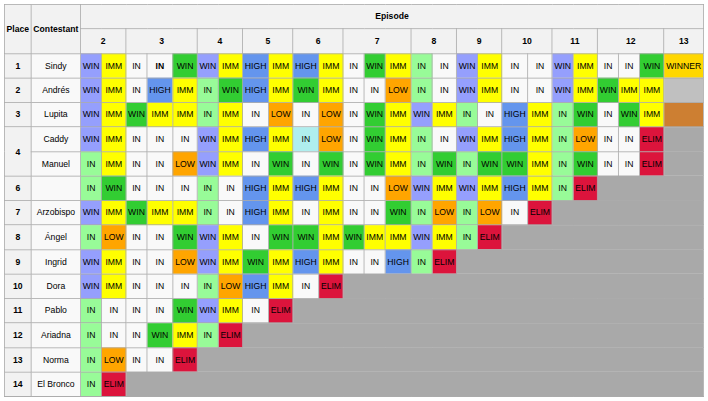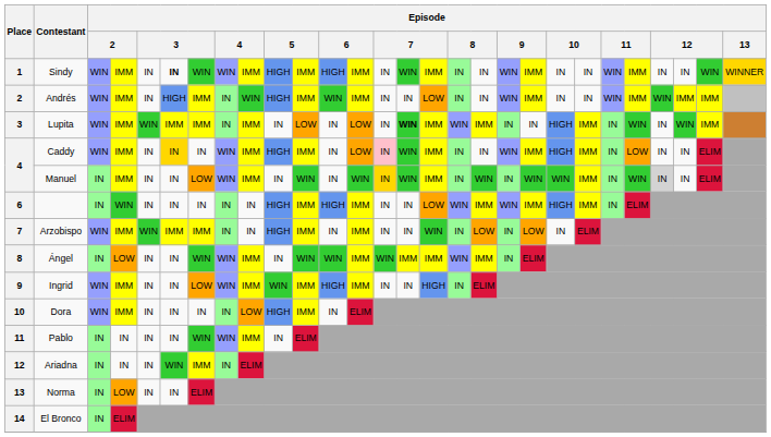Lupita | column 15: normal -> bold
Caddy | column 6: no background -> gold background
Caddy | column 12: paleturquoise background -> no background
Caddy | column 14: no background -> pink background
Manuel | column 14: no background -> gold background
Manuel | column 25: no background -> lightgrey background
